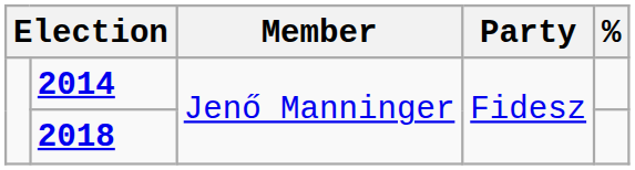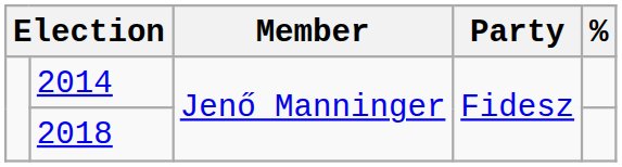2014 | column 2: bold -> normal
2018 | column 2: bold -> normal
